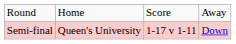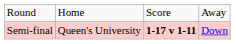Semi-final | column 3: normal -> bold
